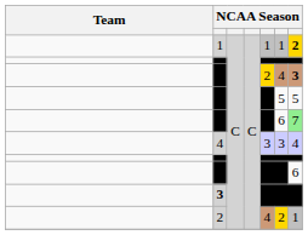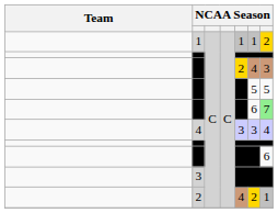row 3 | column 7: bold -> normal
row 5 | column 7: bold -> normal
row 11 | column 2: bold -> normal
